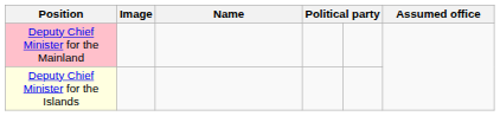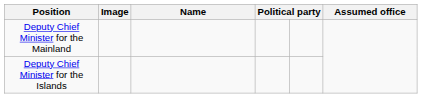Deputy Chief Minister for the Mainland | Position: pink background -> no background
Deputy Chief Minister for the Islands | Position: lightyellow background -> no background
